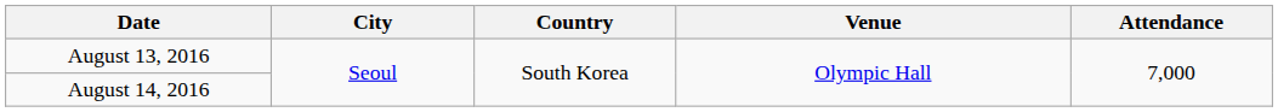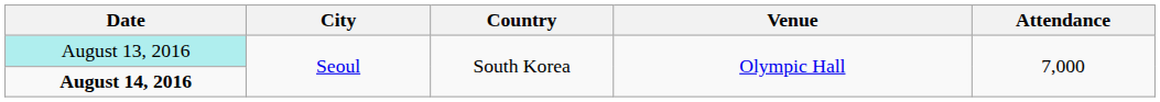August 13, 2016 | Date: no background -> paleturquoise background
August 14, 2016 | Date: normal -> bold
